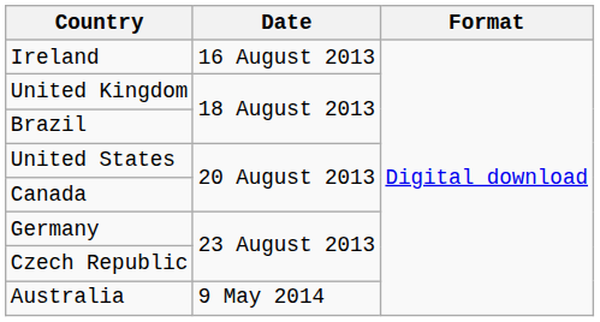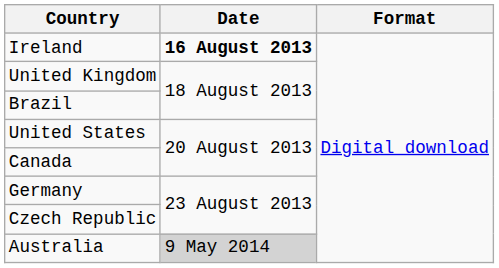Ireland | Date: normal -> bold
Australia | Date: no background -> lightgrey background
